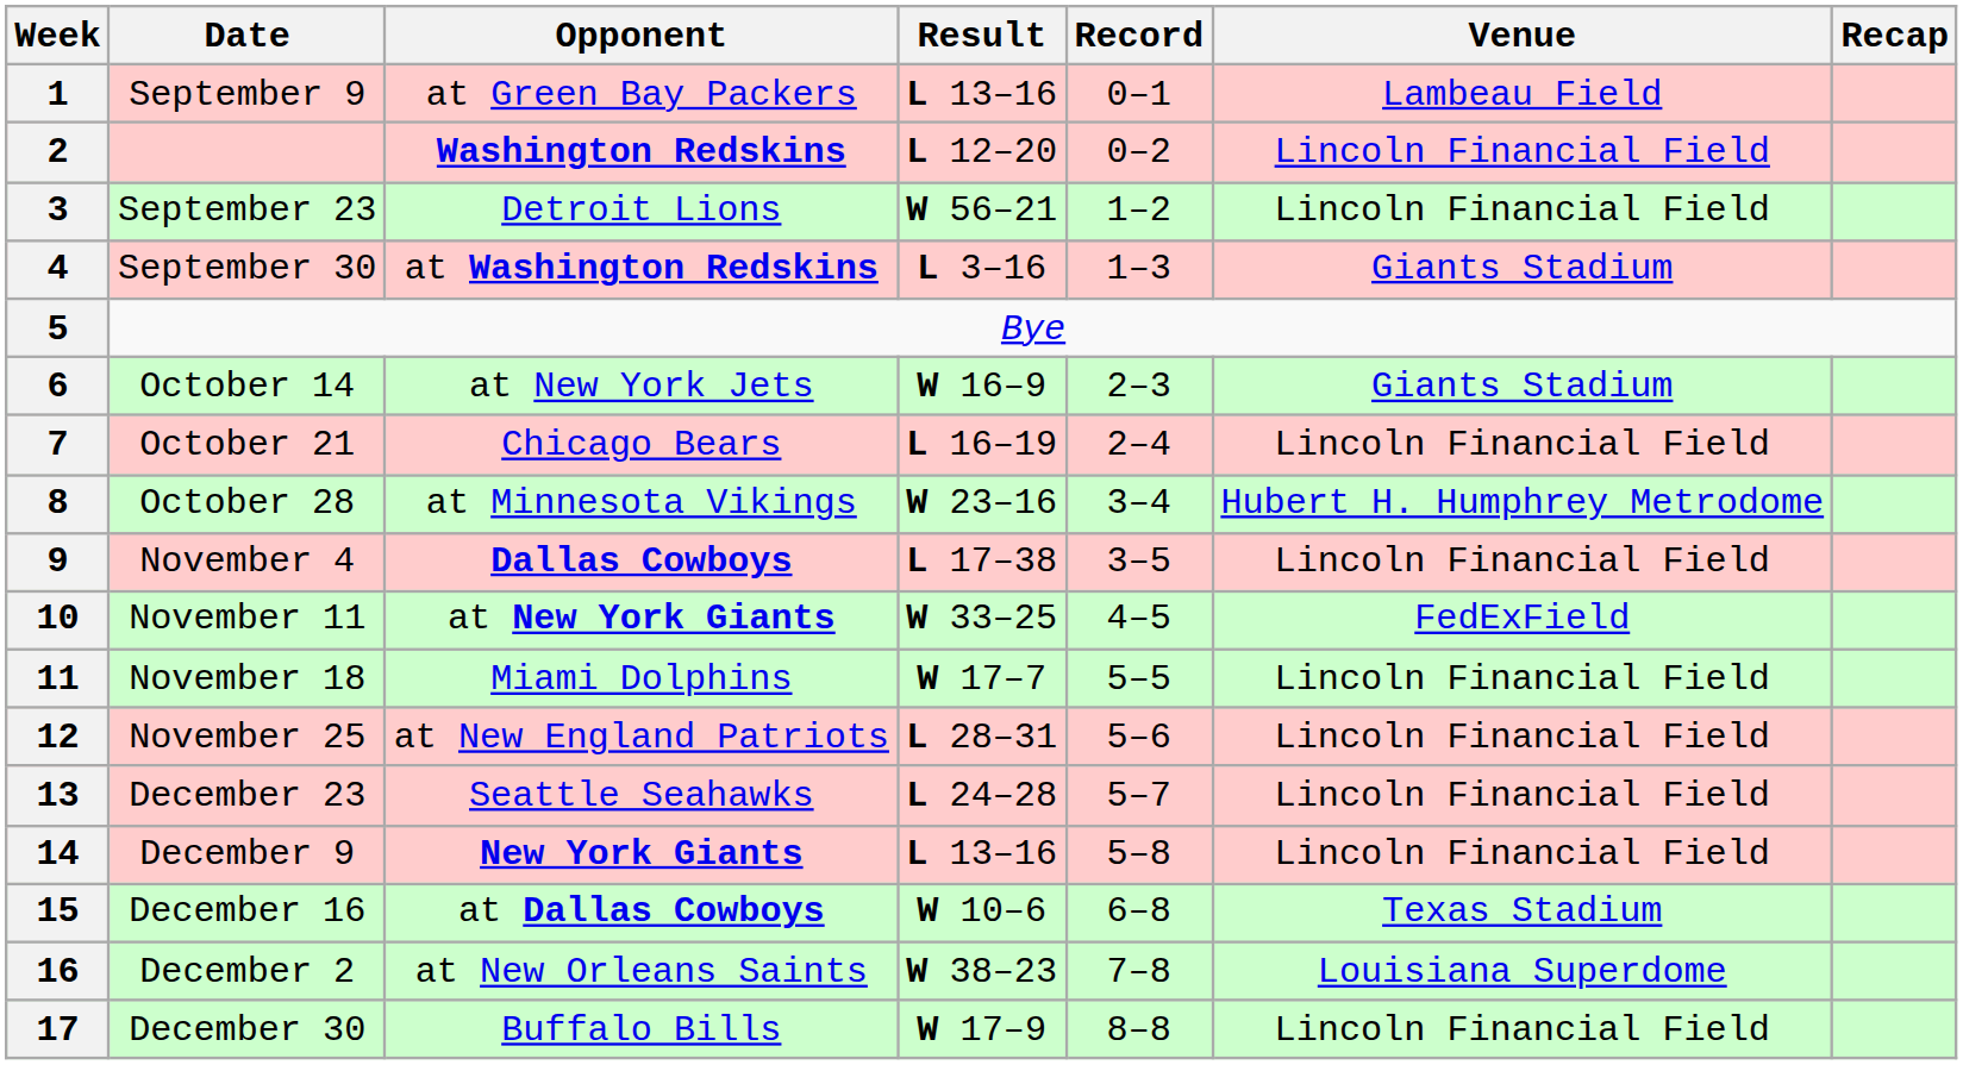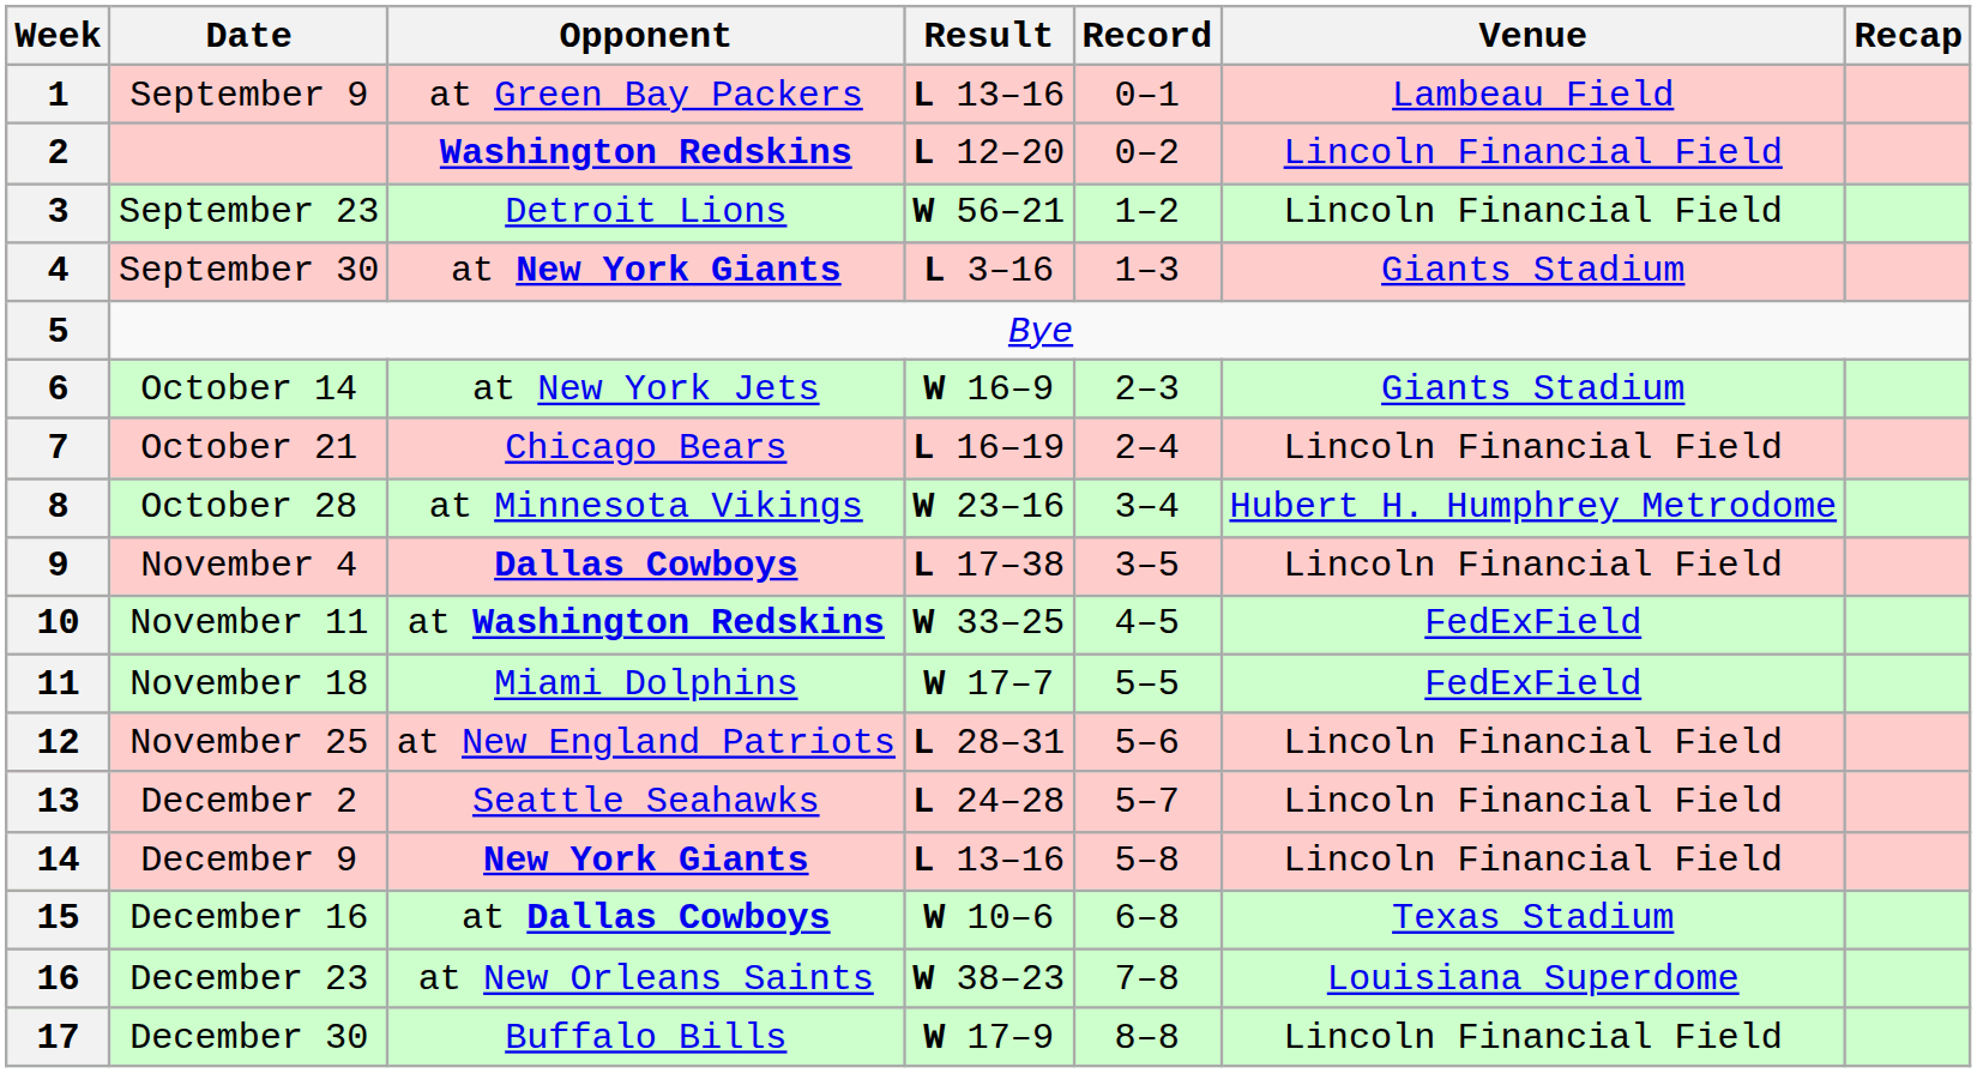4 | Opponent: at Washington Redskins -> at New York Giants
10 | Opponent: at New York Giants -> at Washington Redskins
11 | Venue: Lincoln Financial Field -> FedExField
13 | Date: December 23 -> December 2
16 | Date: December 2 -> December 23
